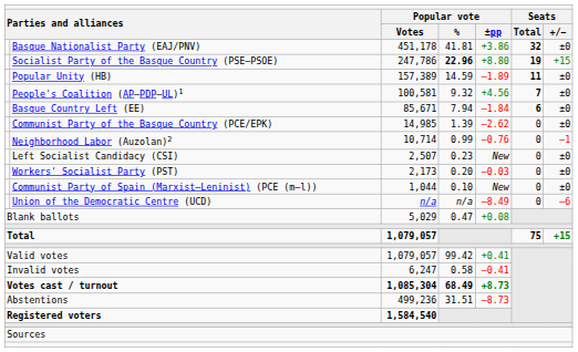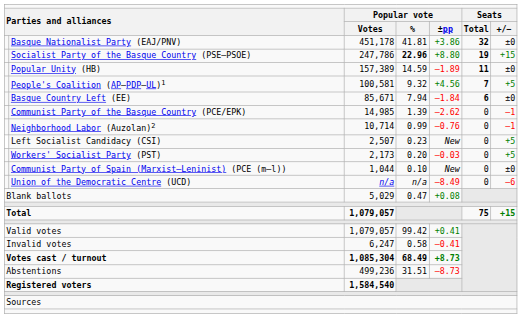People's Coalition (AP–PDP–UL)1 | column 7: ±0 -> +5
Communist Party of the Basque Country (PCE/EPK) | column 7: ±0 -> –1
Left Socialist Candidacy (CSI) | column 7: ±0 -> +5
Workers' Socialist Party (PST) | column 7: ±0 -> +5
